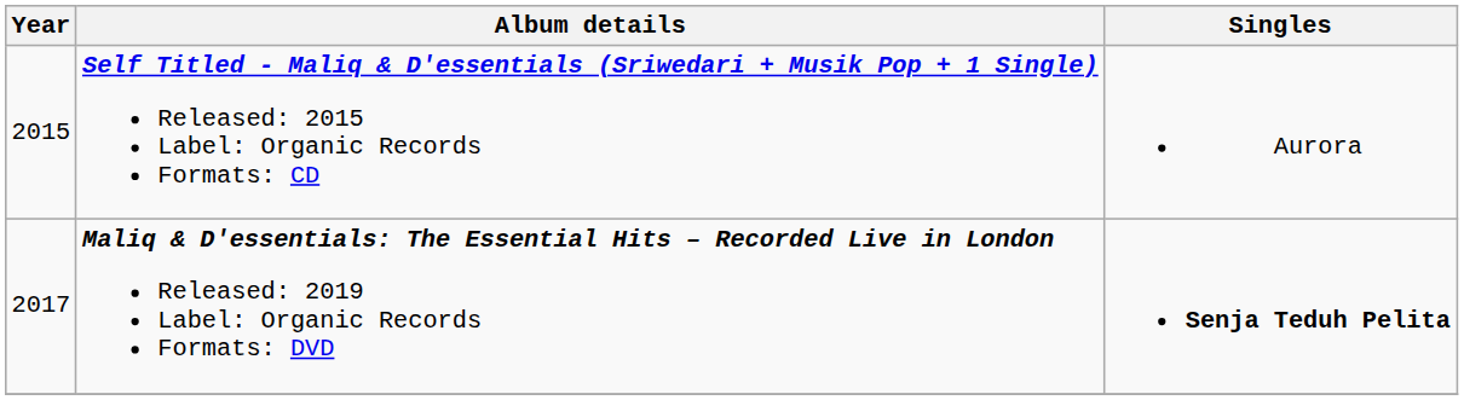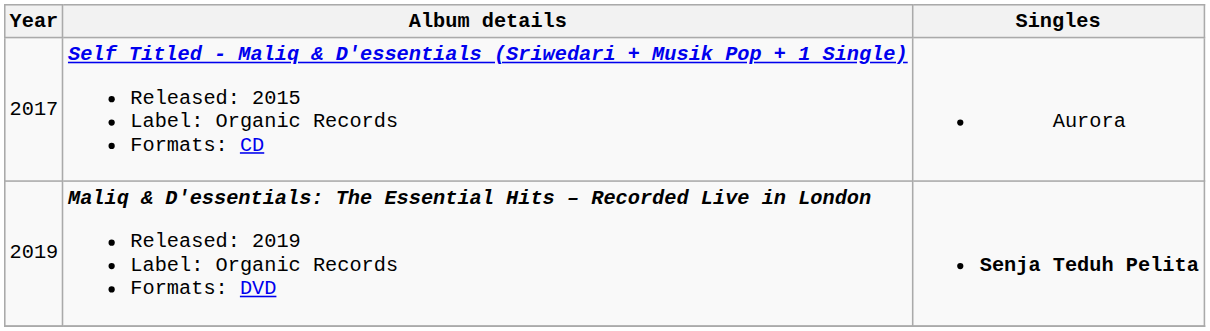row 2 | Year: 2015 -> 2017
row 3 | Year: 2017 -> 2019
